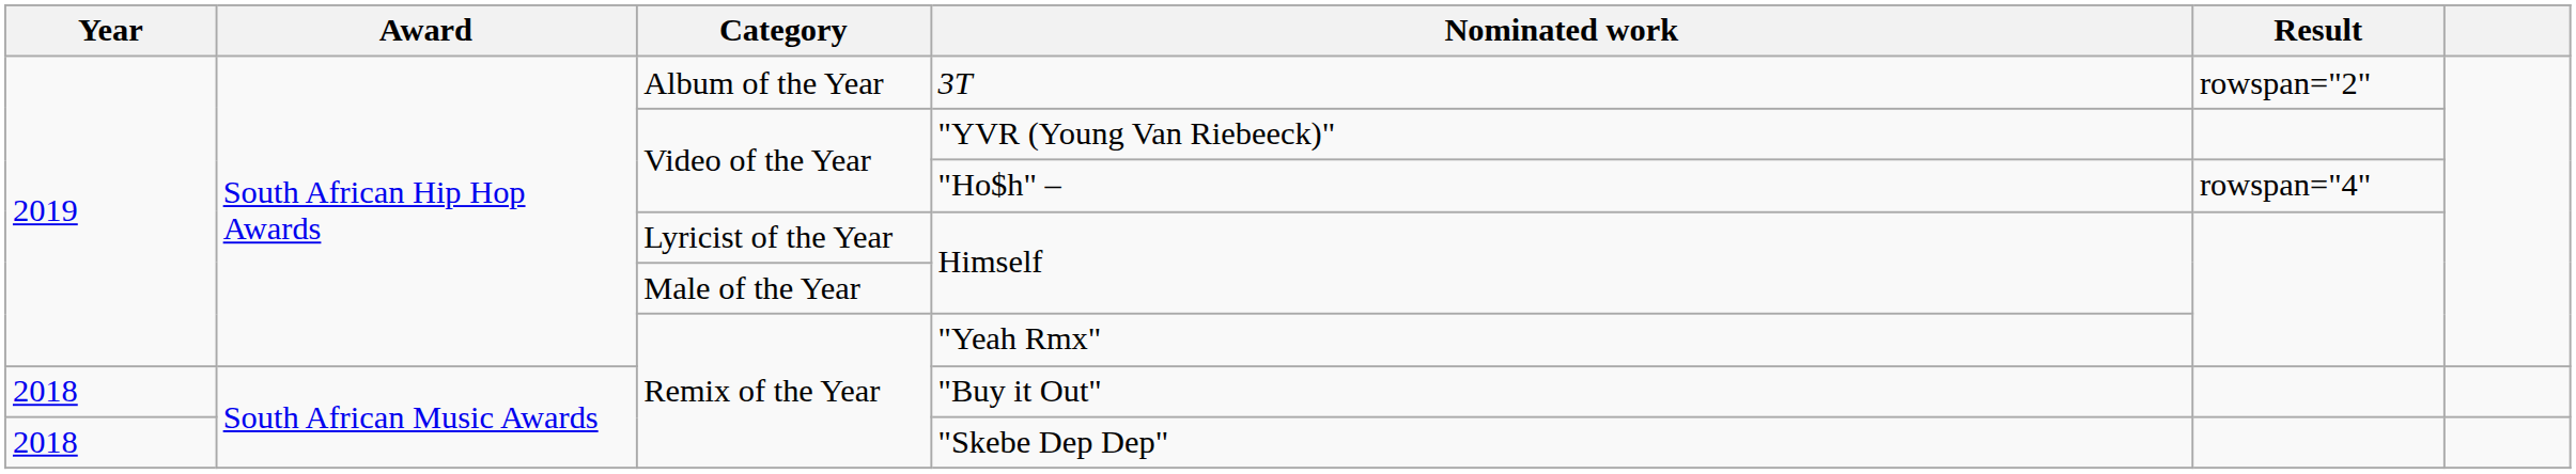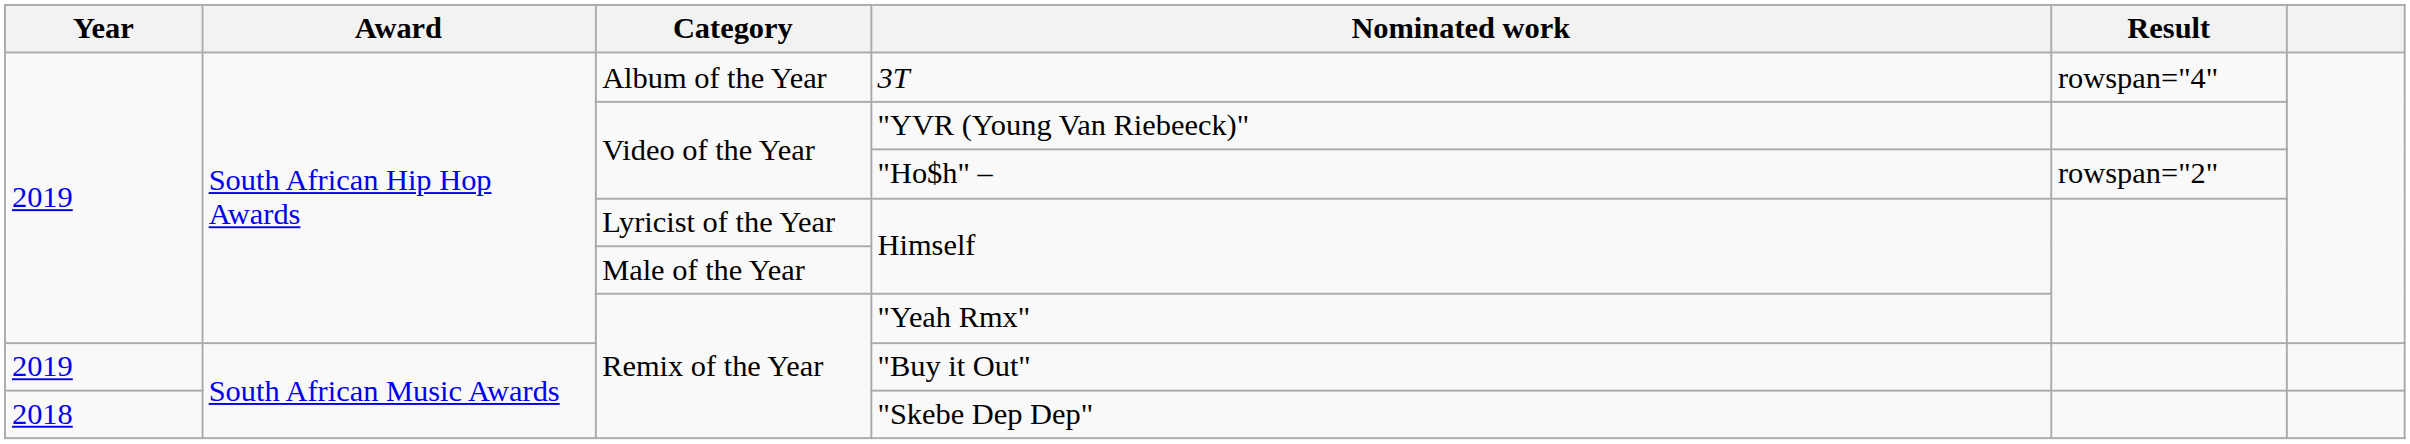3T | Result: rowspan="2" -> rowspan="4"
"Ho$h" – | Result: rowspan="4" -> rowspan="2"
"Buy it Out" | Year: 2018 -> 2019
